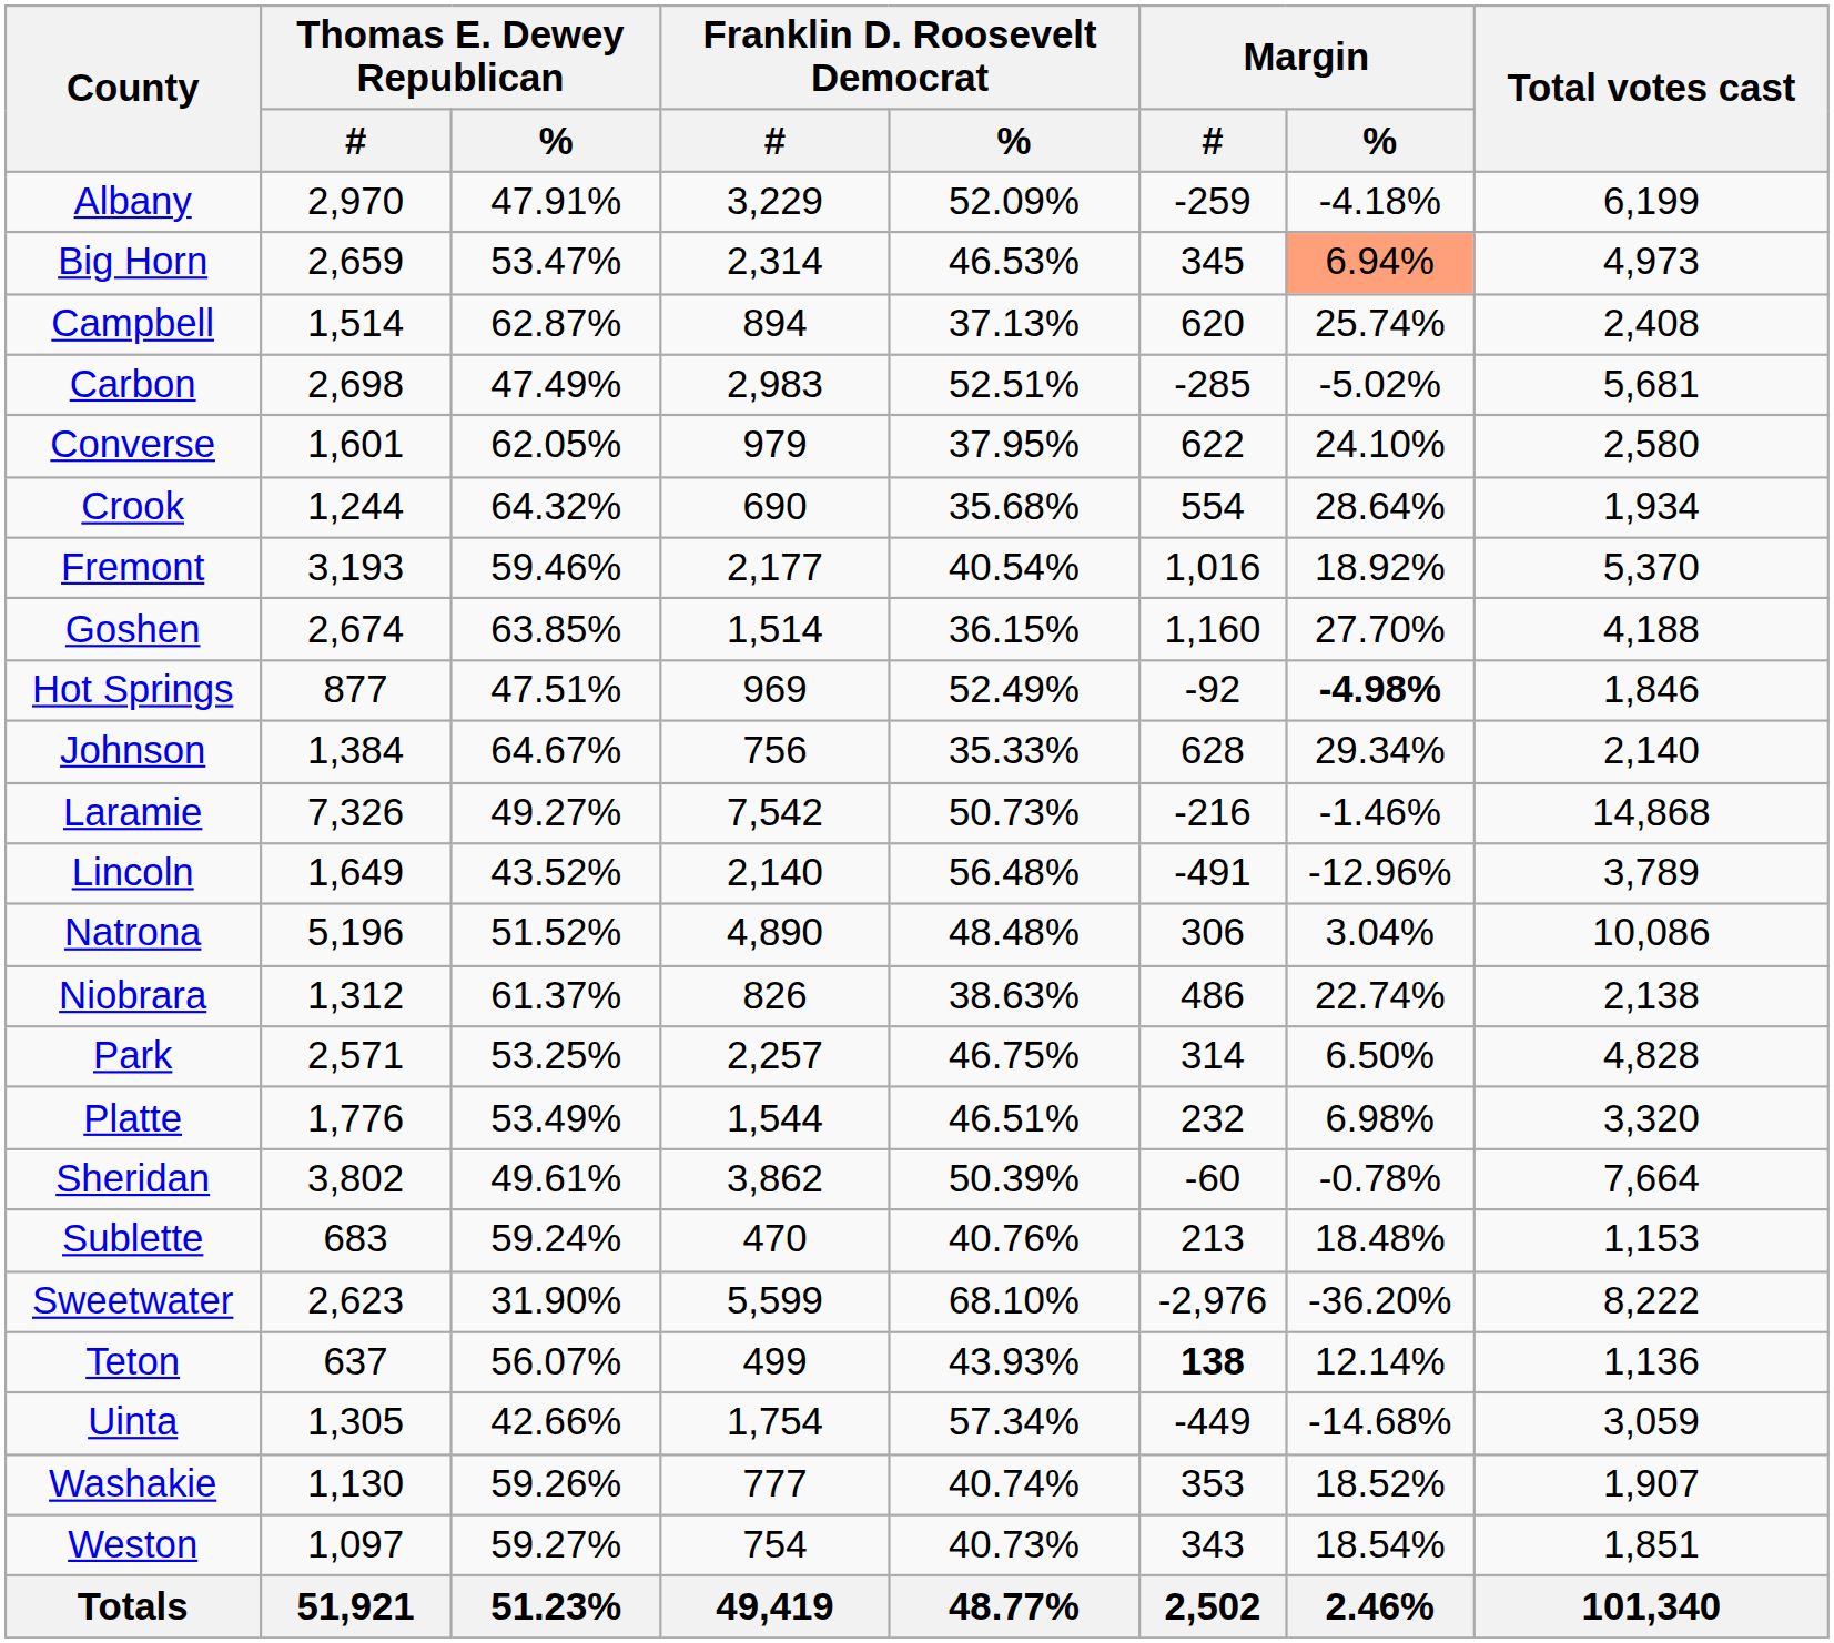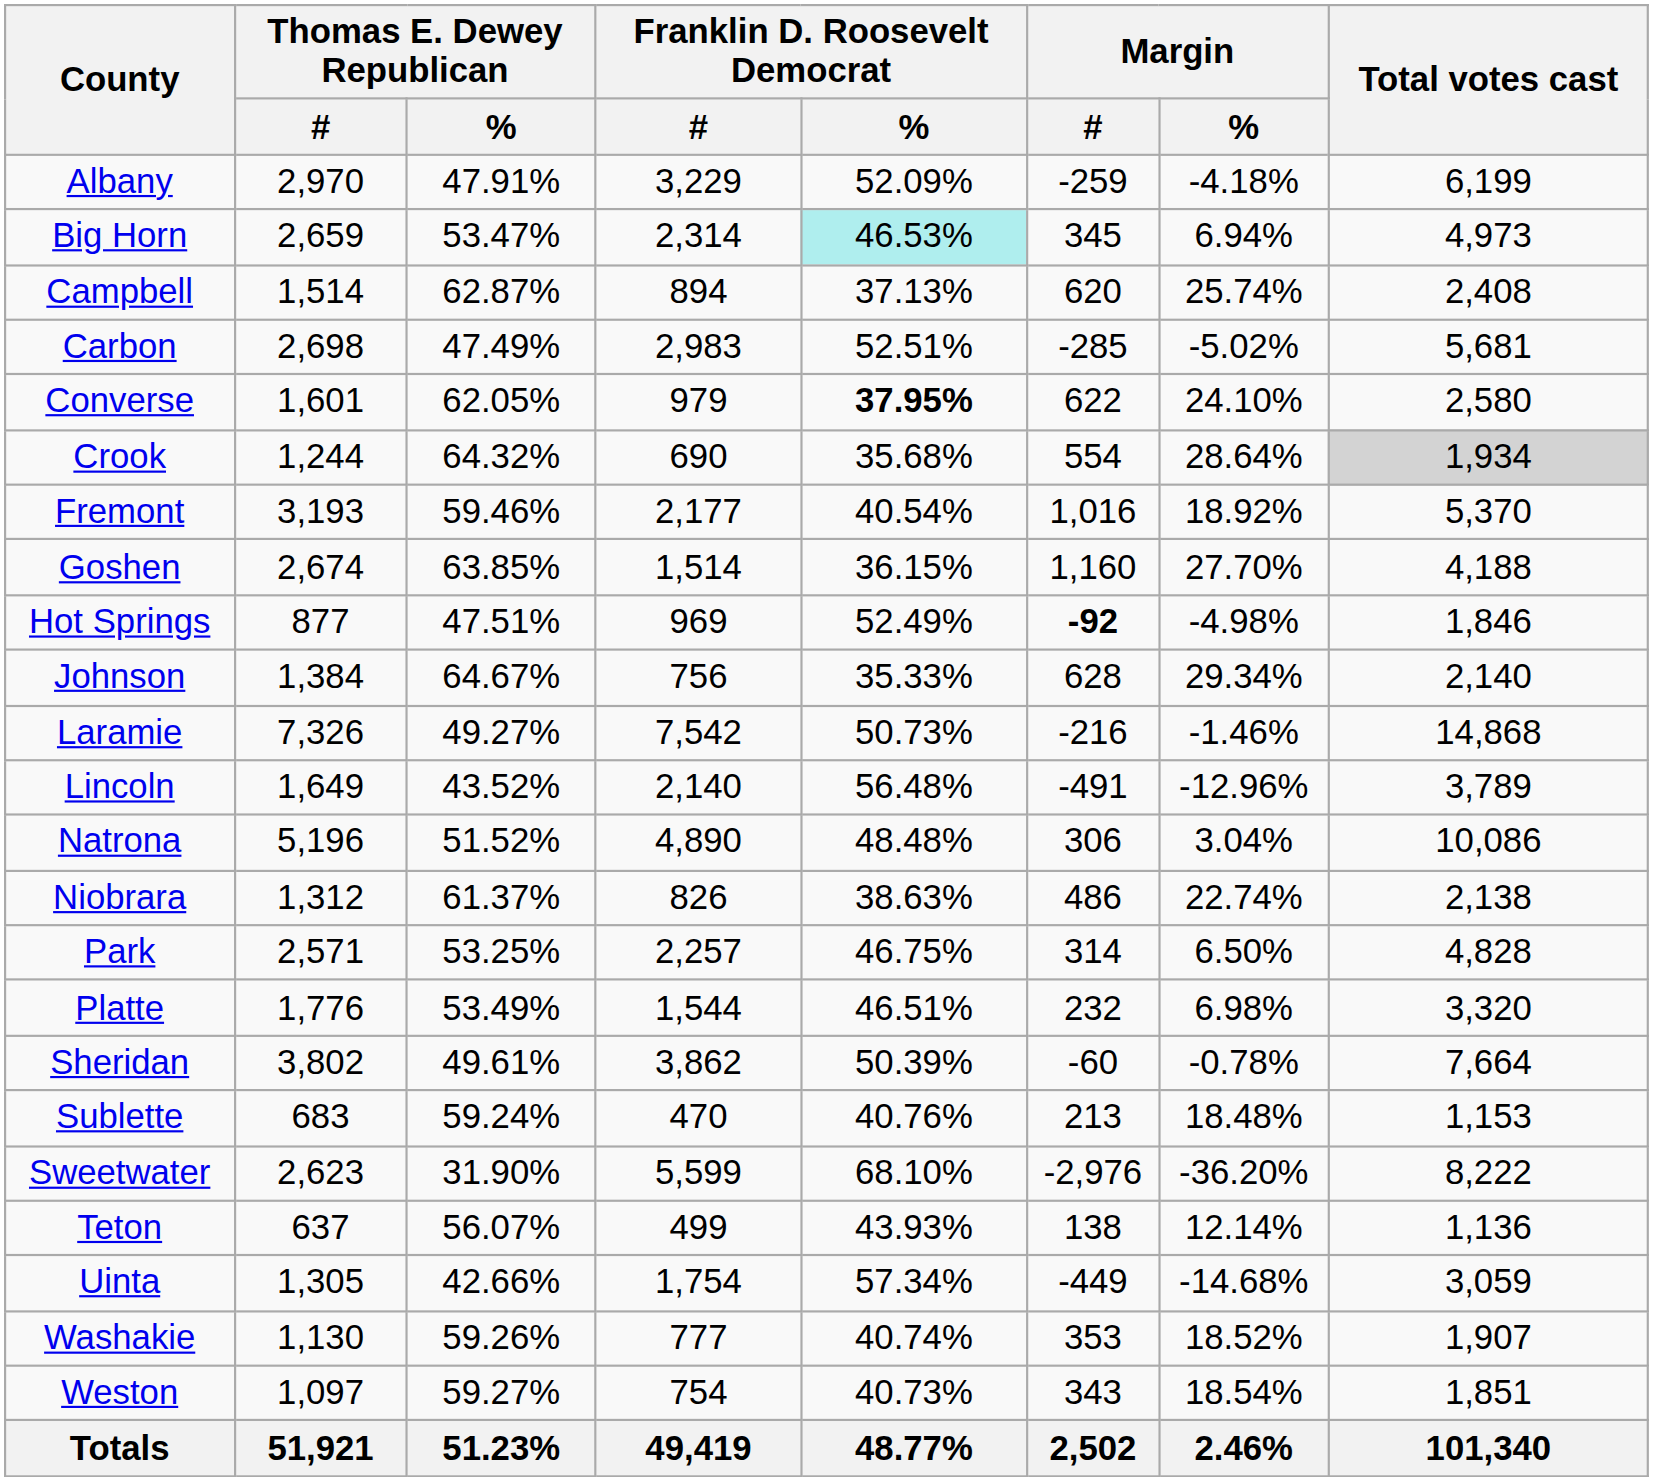Big Horn | Franklin D. Roosevelt Democrat / %: no background -> paleturquoise background
Big Horn | Margin / %: lightsalmon background -> no background
Converse | Franklin D. Roosevelt Democrat / %: normal -> bold
Crook | Total votes cast: no background -> lightgrey background
Hot Springs | Margin / #: normal -> bold
Hot Springs | Margin / %: bold -> normal
Teton | Margin / #: bold -> normal
